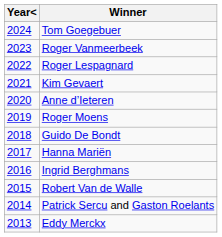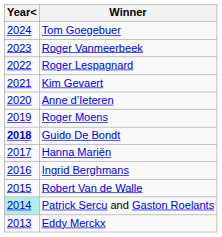Guido De Bondt | Year<: normal -> bold
Patrick Sercu and Gaston Roelants | Year<: no background -> paleturquoise background
